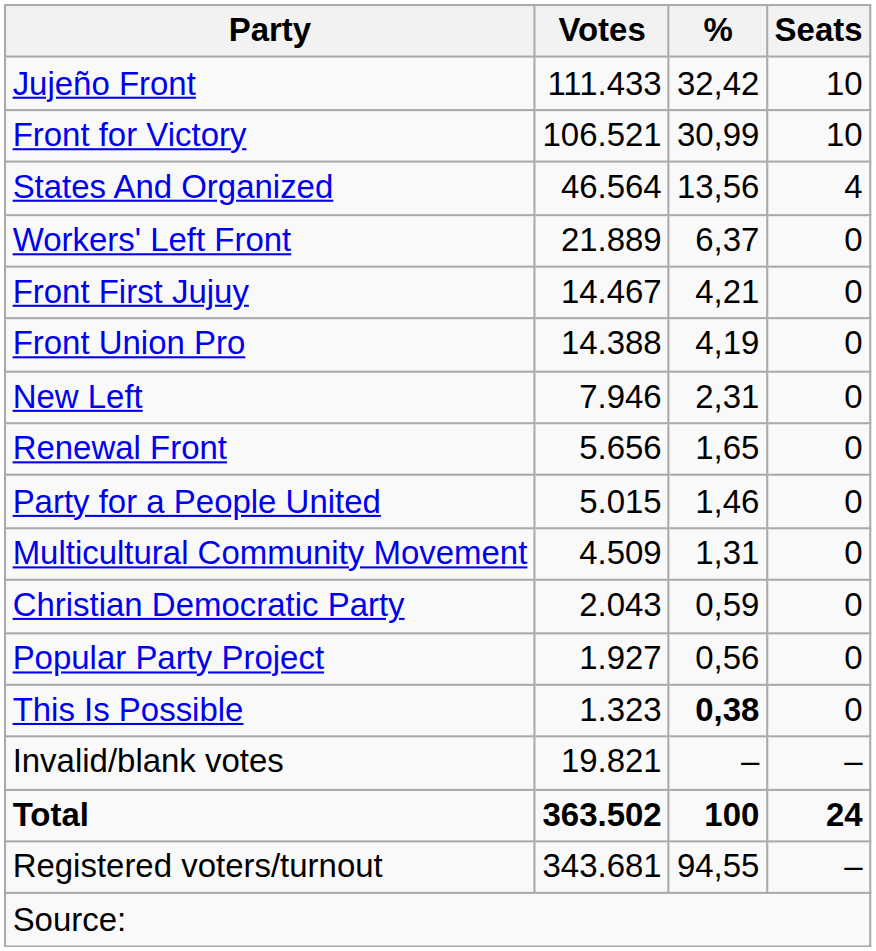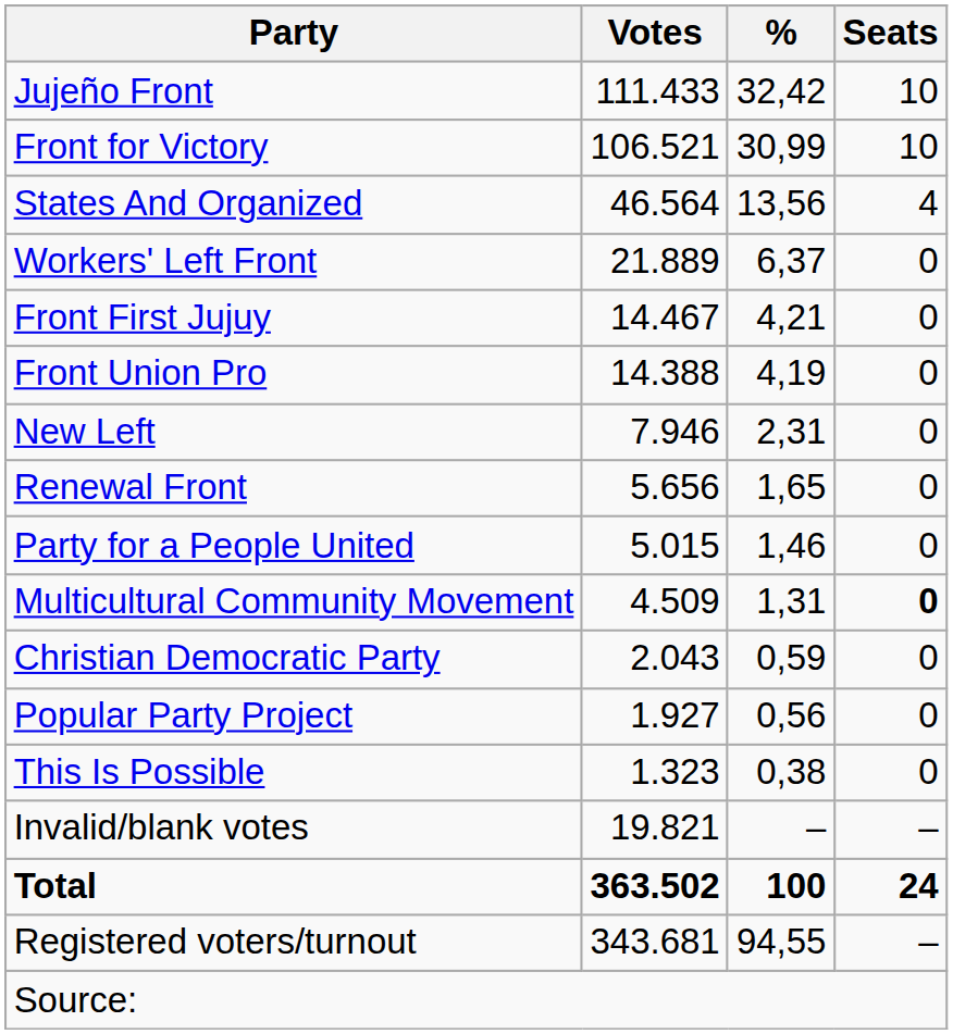Multicultural Community Movement | Seats: normal -> bold
This Is Possible | %: bold -> normal
